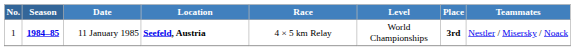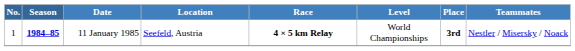11 January 1985 | Location: bold -> normal
11 January 1985 | Race: normal -> bold
